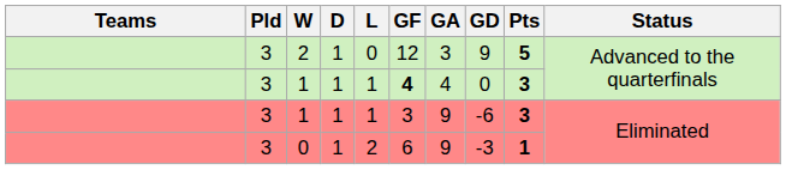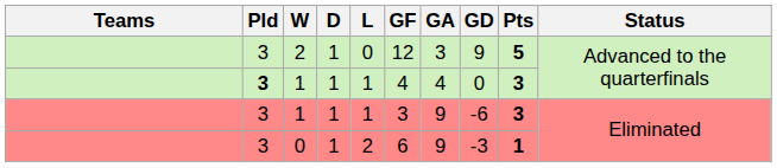row 3 | Pld: normal -> bold
row 3 | GF: bold -> normal
